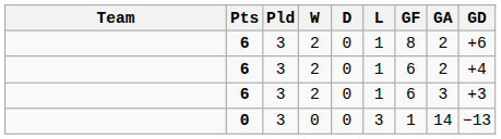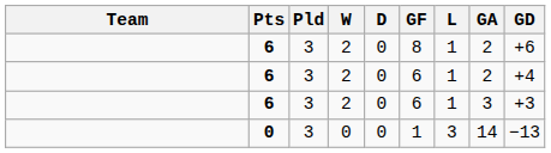columns swapped: L <-> GF
